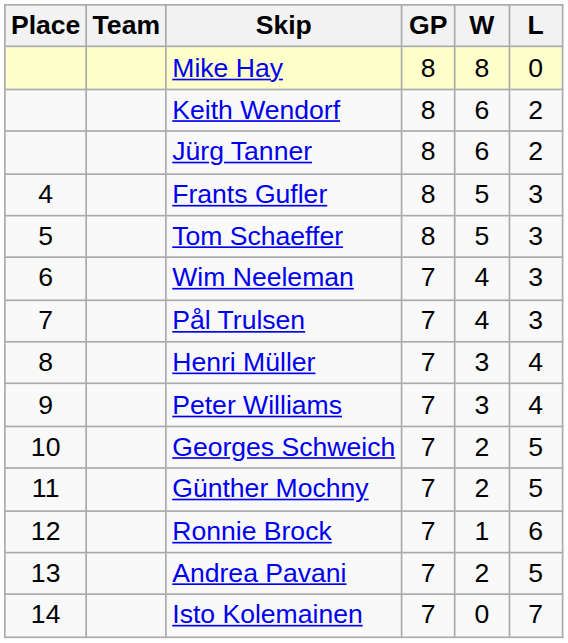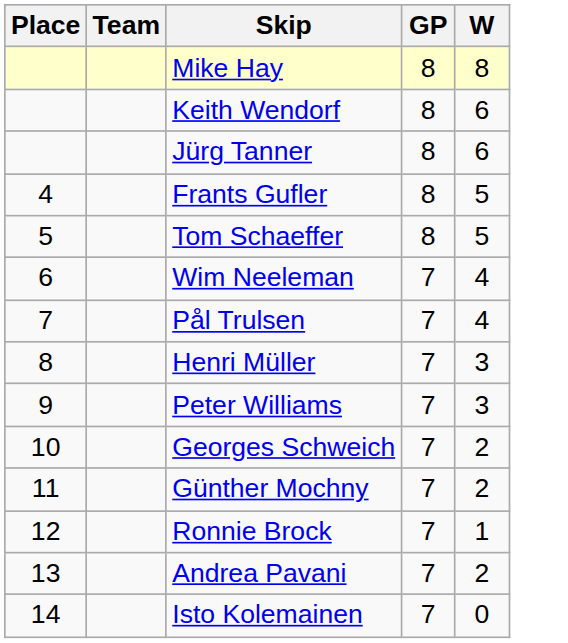- column: L | 0 | 2 | 2 | 3 | 3 | 3 | 3 | 4 | 4 | 5 | 5 | 6 | 5 | 7
